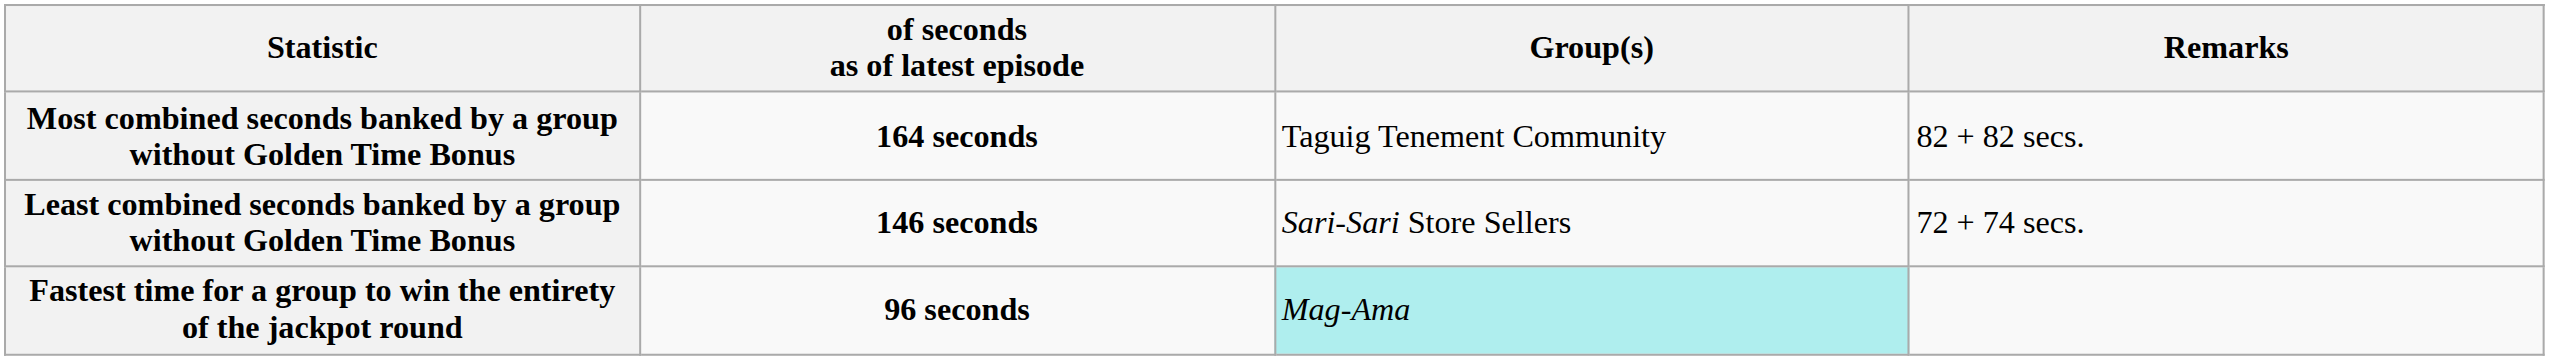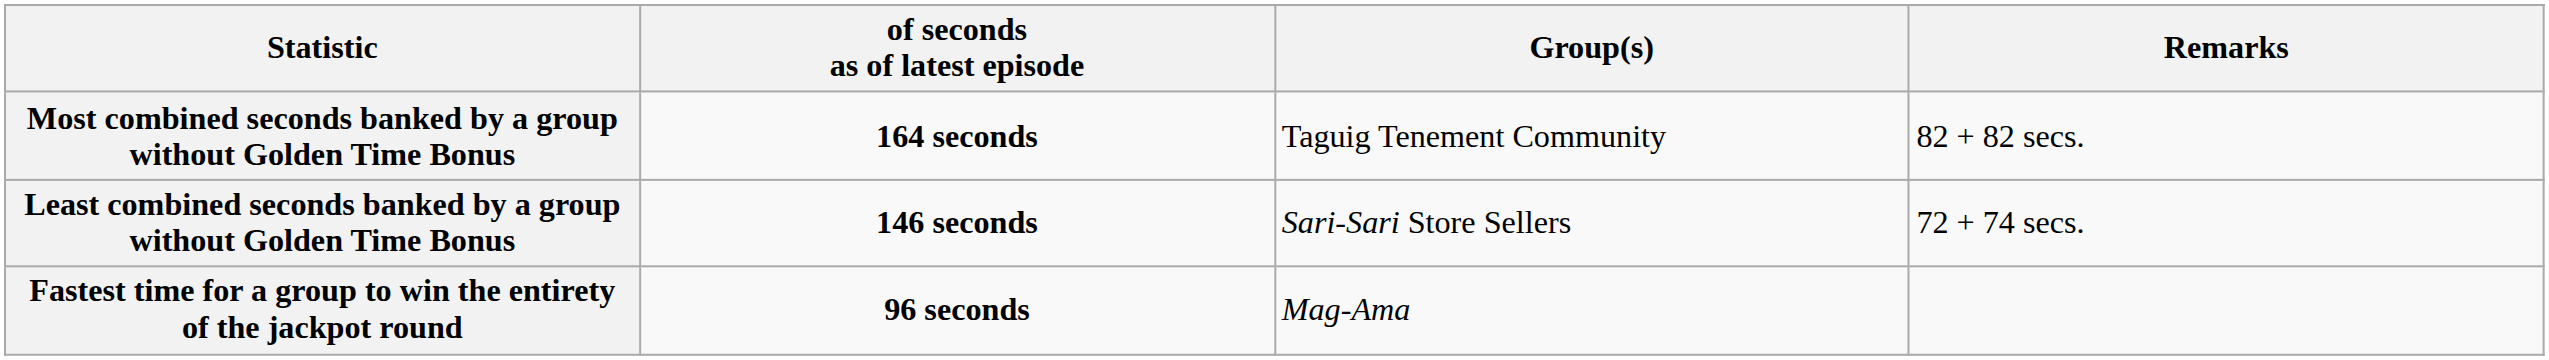row 4 | Group(s): paleturquoise background -> no background
